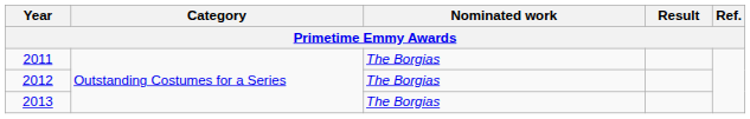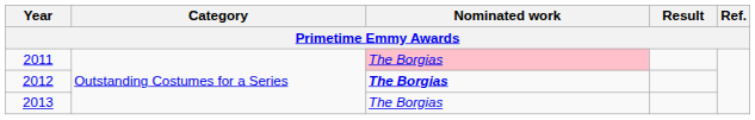2011 | Nominated work: no background -> pink background
2012 | Nominated work: normal -> bold
